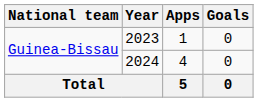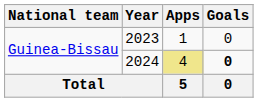2024 | Apps: no background -> khaki background
2024 | Goals: normal -> bold
